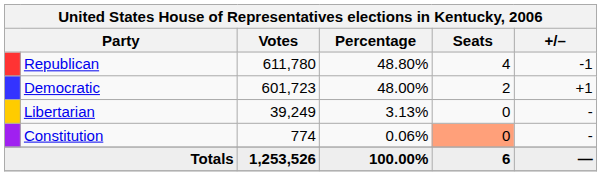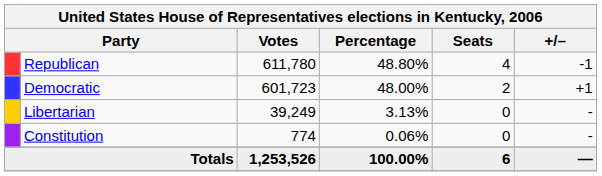Constitution | Seats: lightsalmon background -> no background
